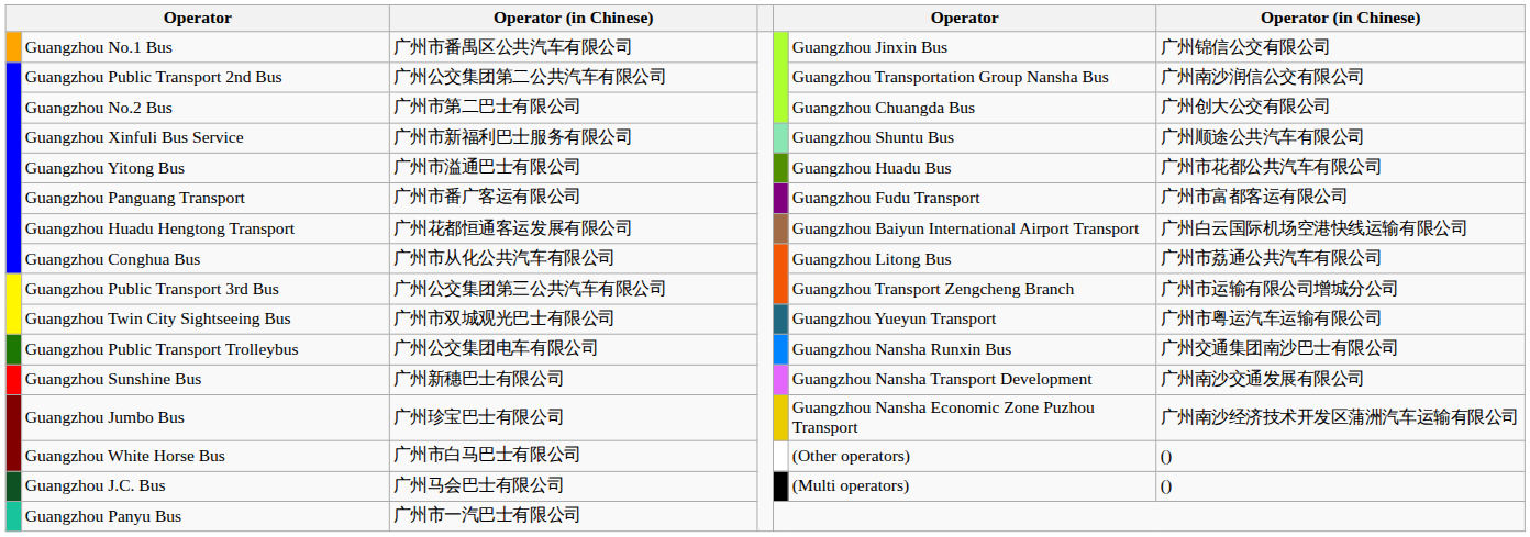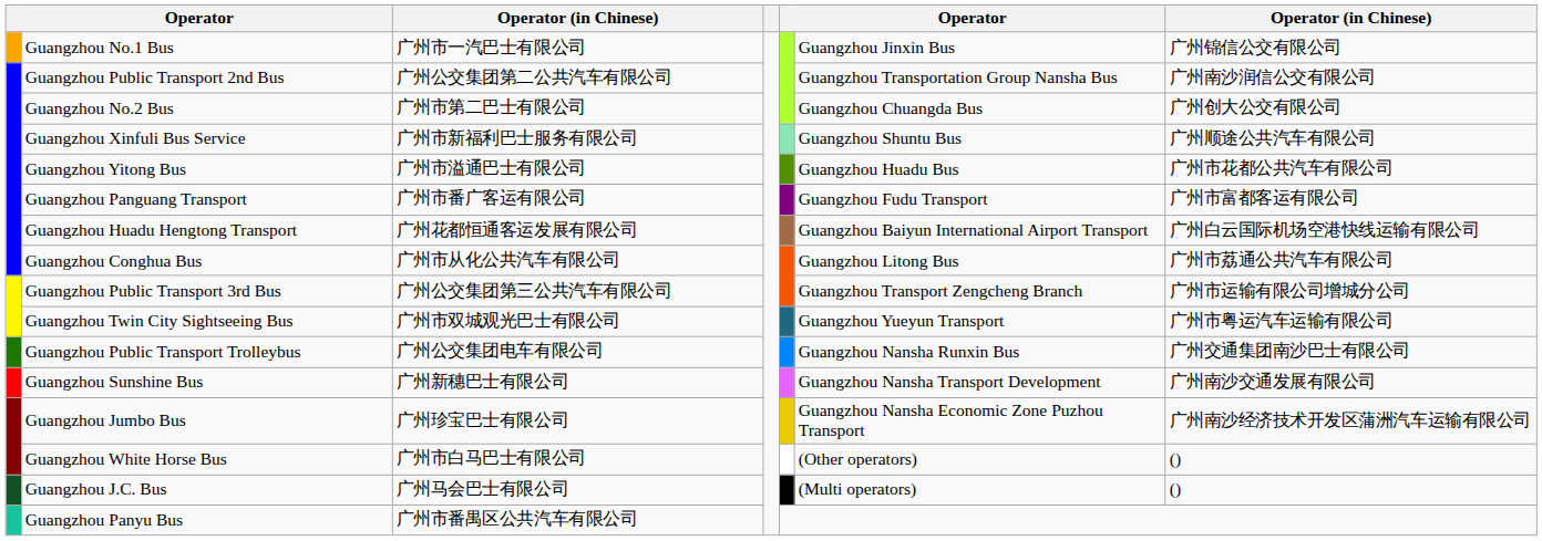Guangzhou No.1 Bus | column 3: 广州市番禺区公共汽车有限公司 -> 广州市一汽巴士有限公司
Guangzhou Panyu Bus | column 3: 广州市一汽巴士有限公司 -> 广州市番禺区公共汽车有限公司
